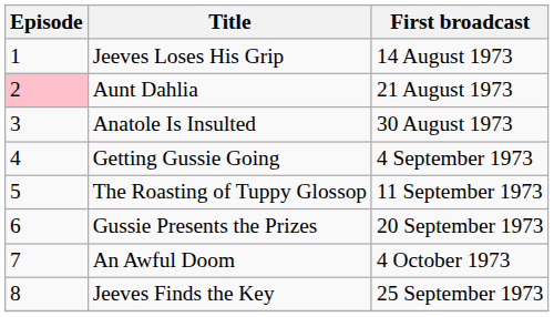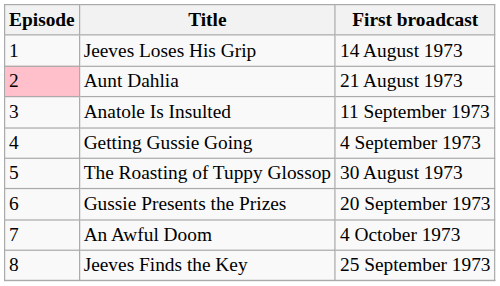Anatole Is Insulted | First broadcast: 30 August 1973 -> 11 September 1973
The Roasting of Tuppy Glossop | First broadcast: 11 September 1973 -> 30 August 1973
